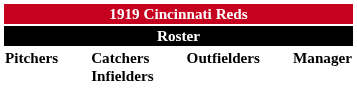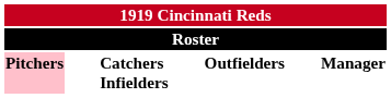Pitchers | column 1: no background -> pink background
